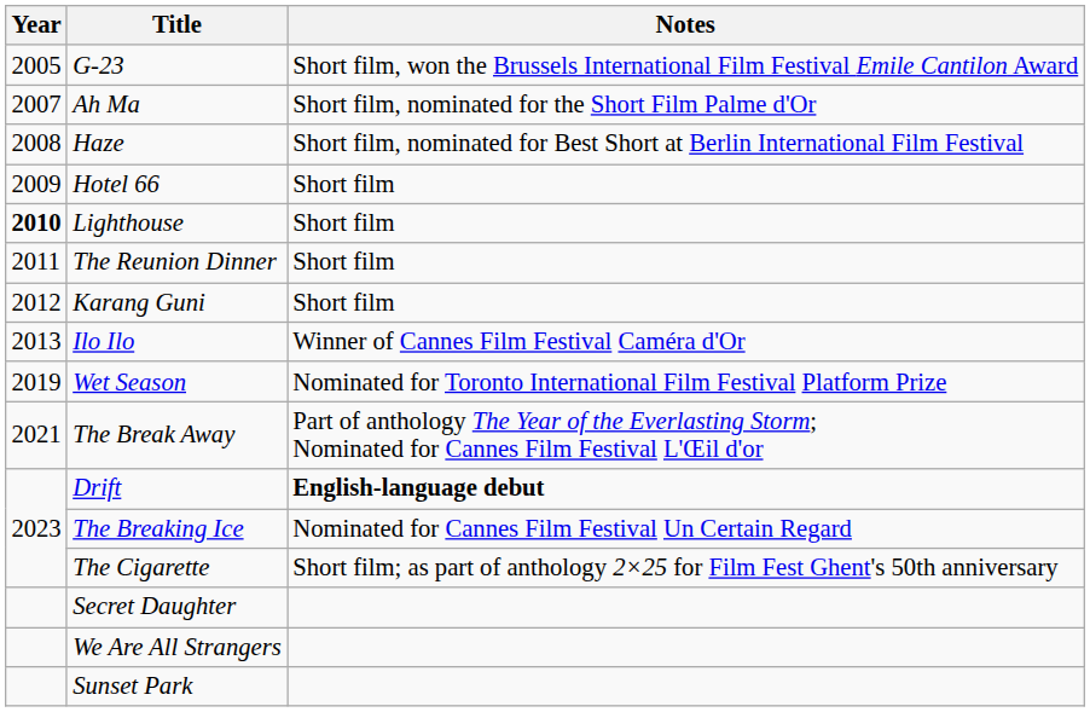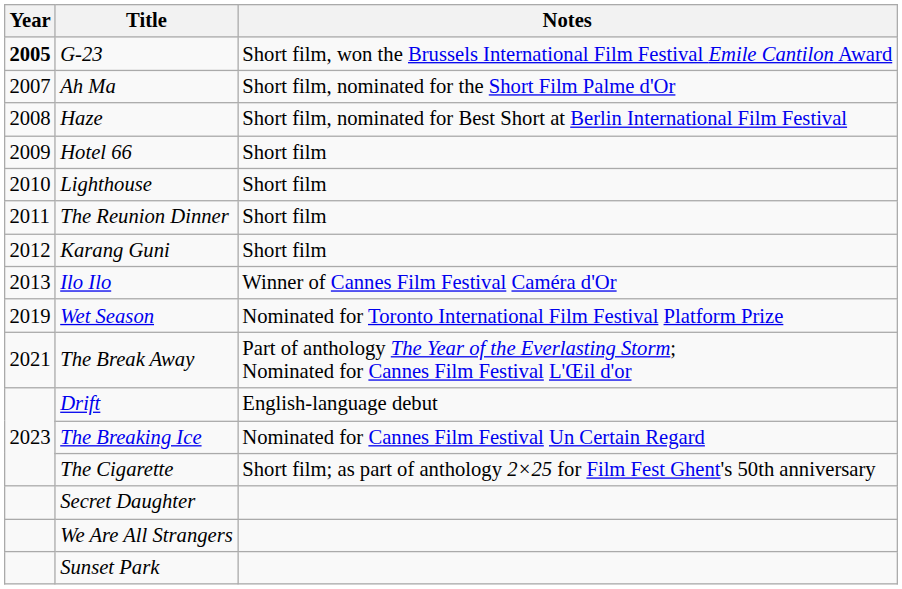G-23 | Year: normal -> bold
Lighthouse | Year: bold -> normal
Drift | Notes: bold -> normal
